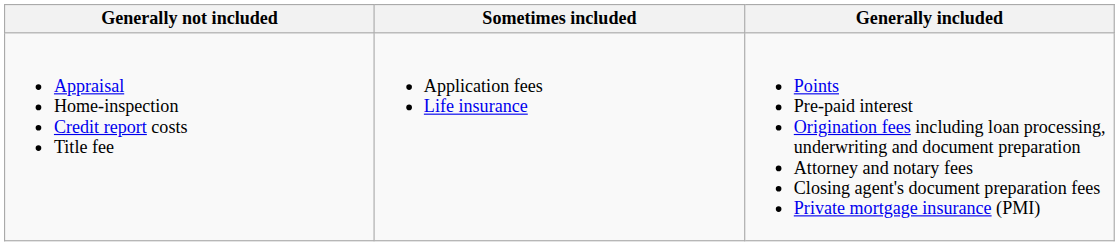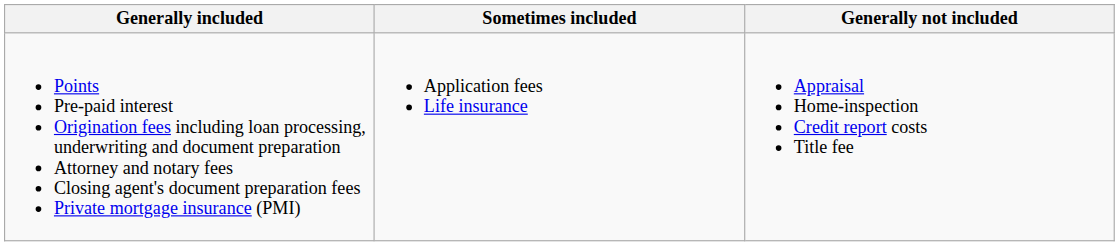columns swapped: Generally included <-> Generally not included
